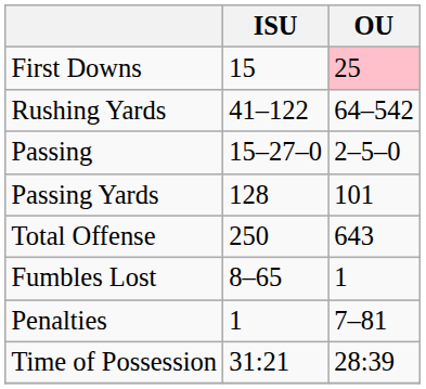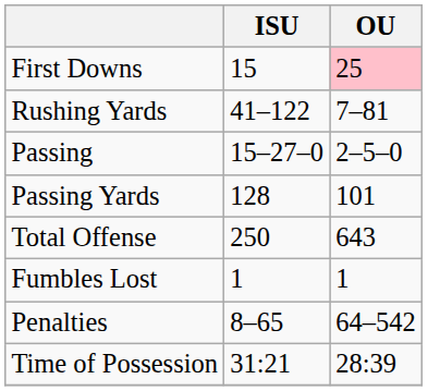Rushing Yards | OU: 64–542 -> 7–81
Fumbles Lost | ISU: 8–65 -> 1
Penalties | ISU: 1 -> 8–65
Penalties | OU: 7–81 -> 64–542
